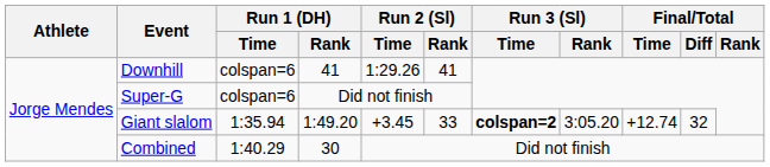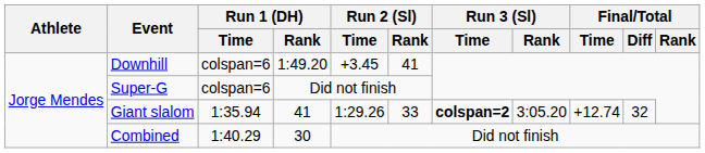Downhill | Run 1 (DH) / Rank: 41 -> 1:49.20
Downhill | Run 2 (Sl) / Time: 1:29.26 -> +3.45
Giant slalom | Run 1 (DH) / Rank: 1:49.20 -> 41
Giant slalom | Run 2 (Sl) / Time: +3.45 -> 1:29.26
